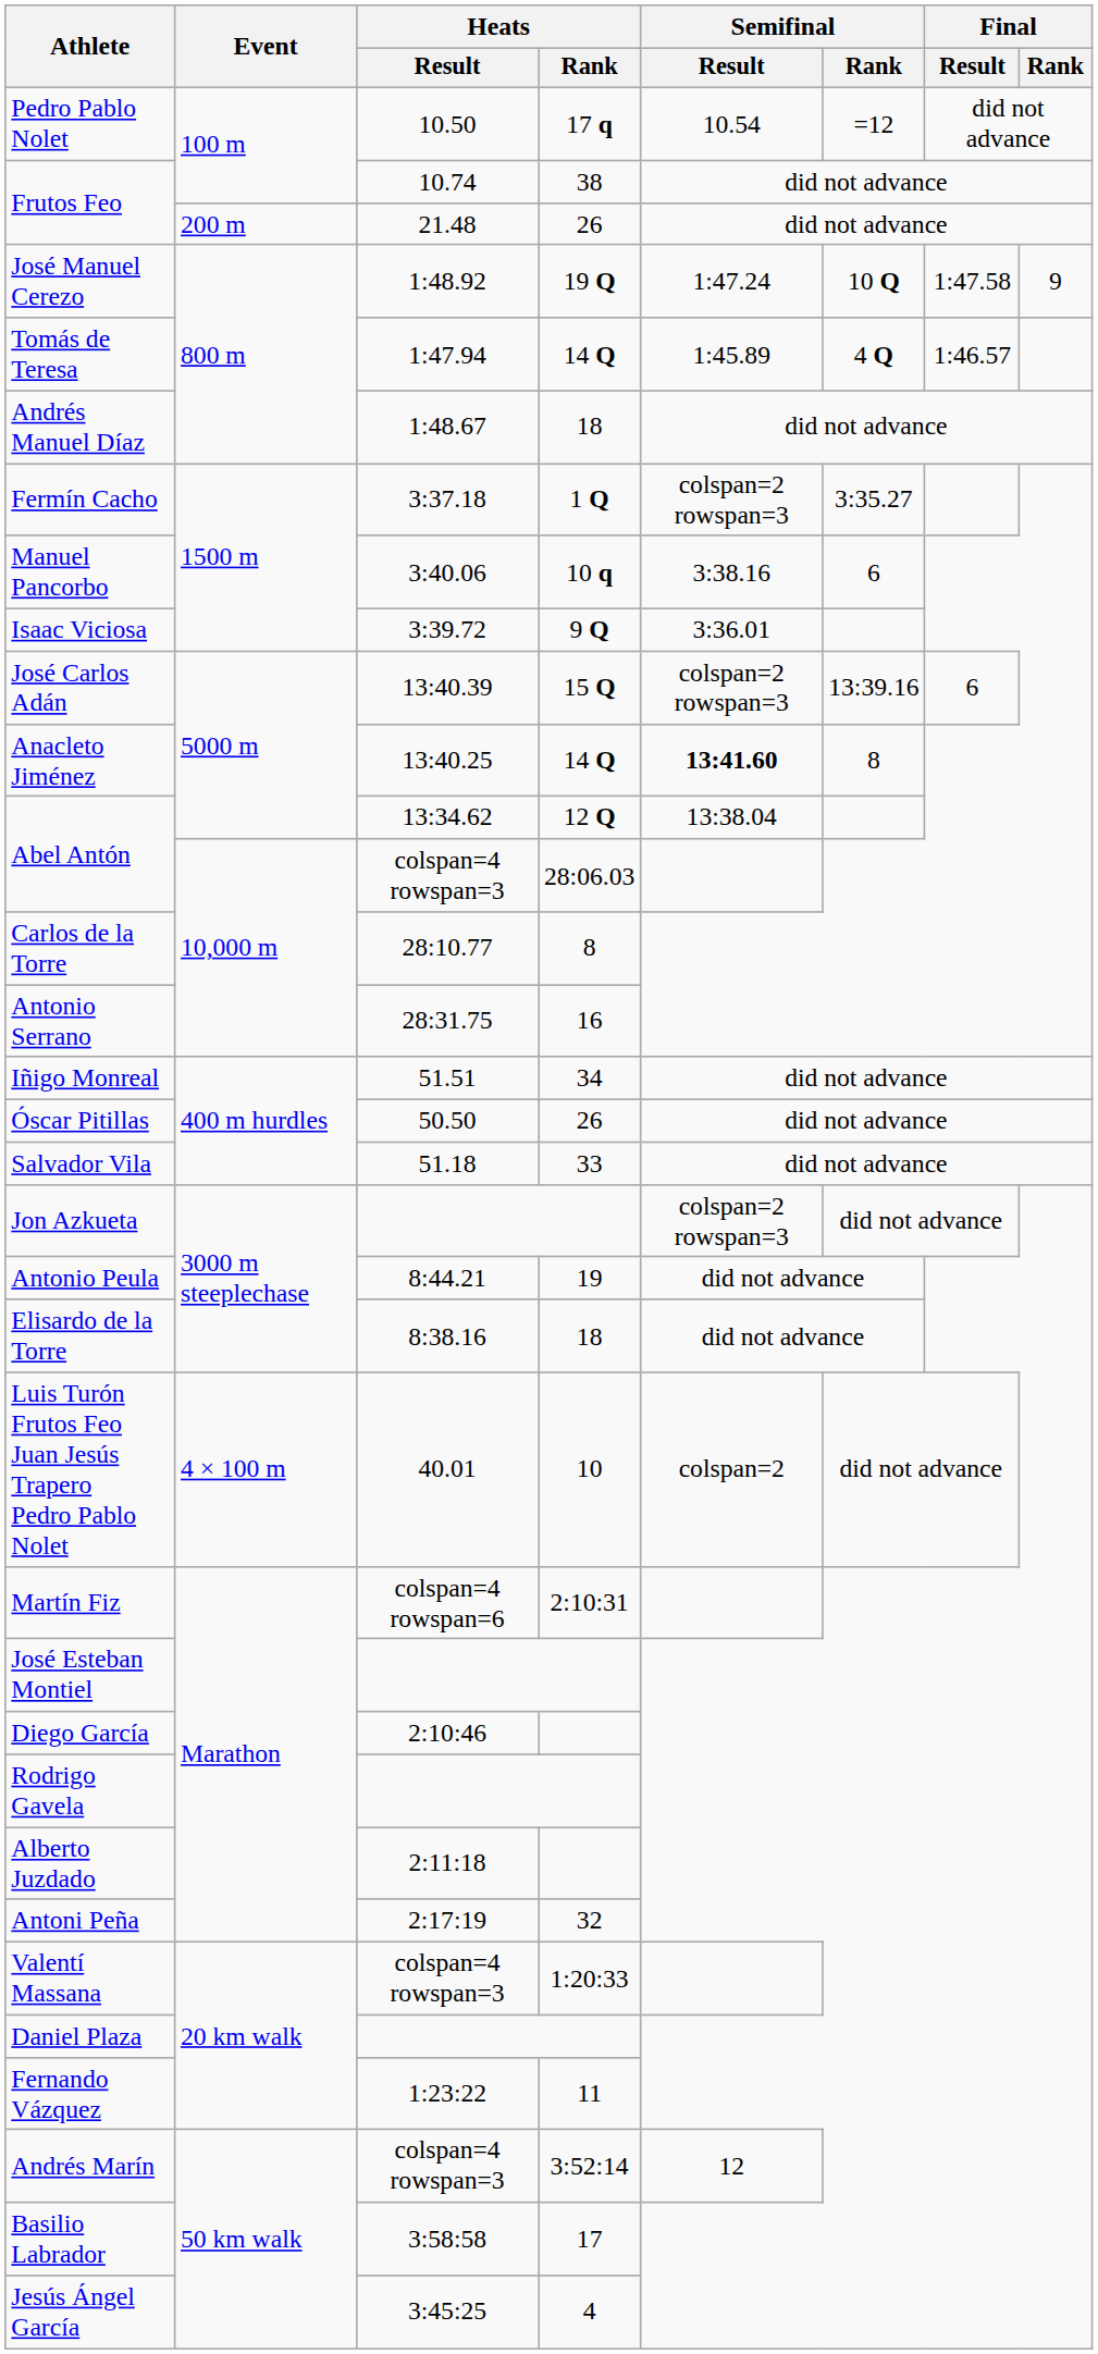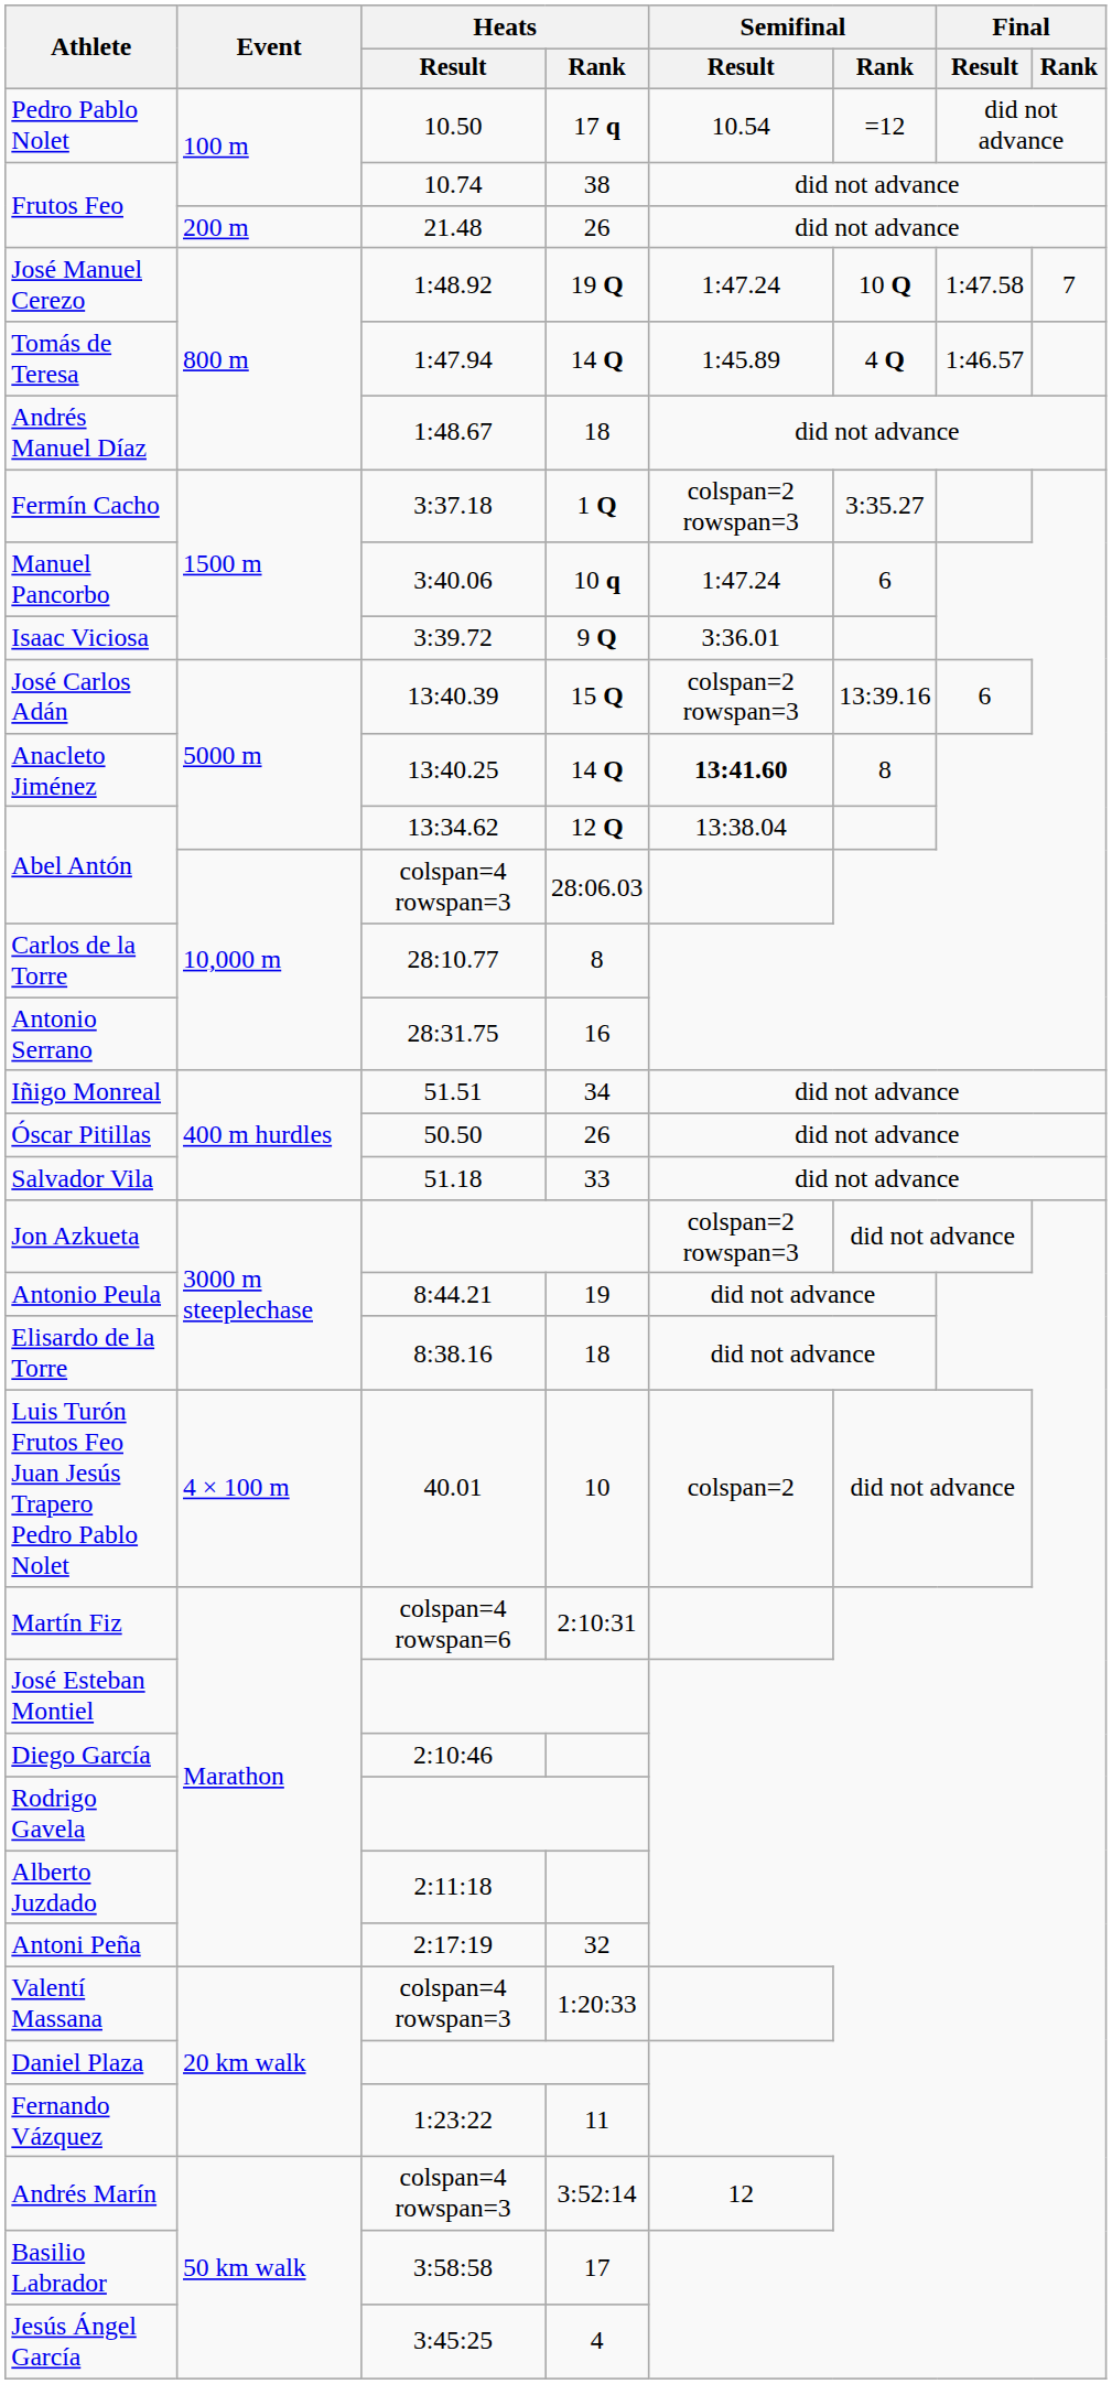José Manuel Cerezo | Final / Rank: 9 -> 7
Manuel Pancorbo | Semifinal / Result: 3:38.16 -> 1:47.24
